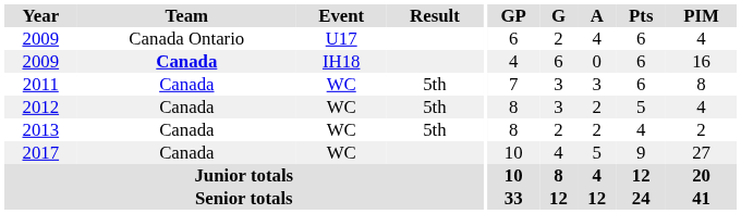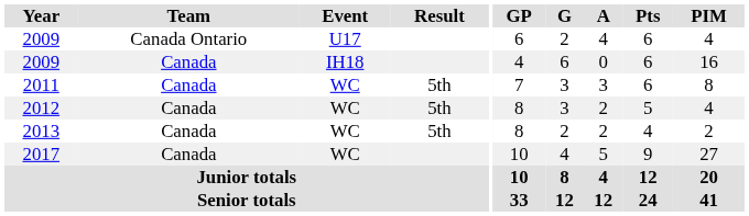2009 / IH18 | Team: bold -> normal
